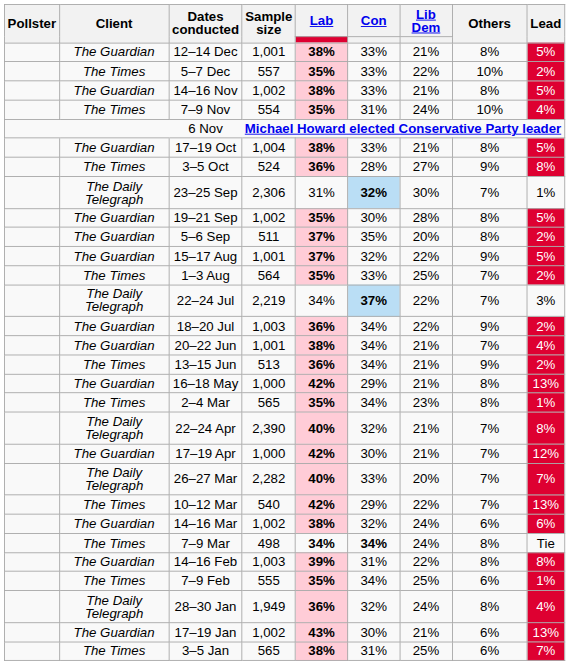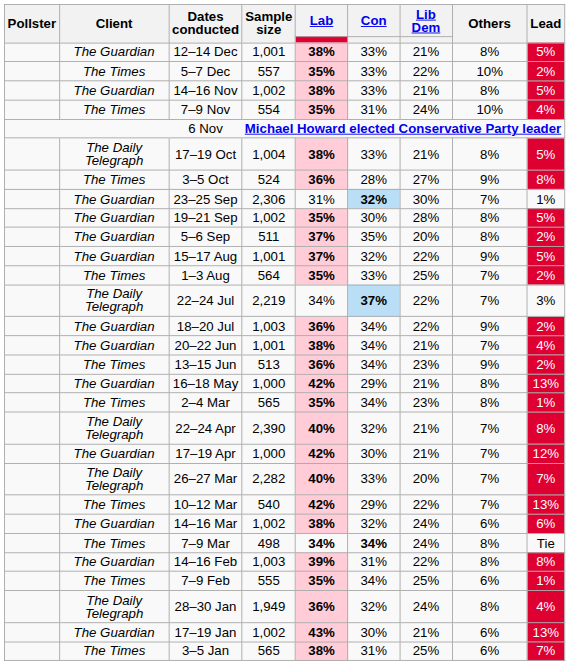17–19 Oct | Client: The Guardian -> The Daily Telegraph
23–25 Sep | Client: The Daily Telegraph -> The Guardian
13–15 Jun | Lib Dem: 21% -> 23%
